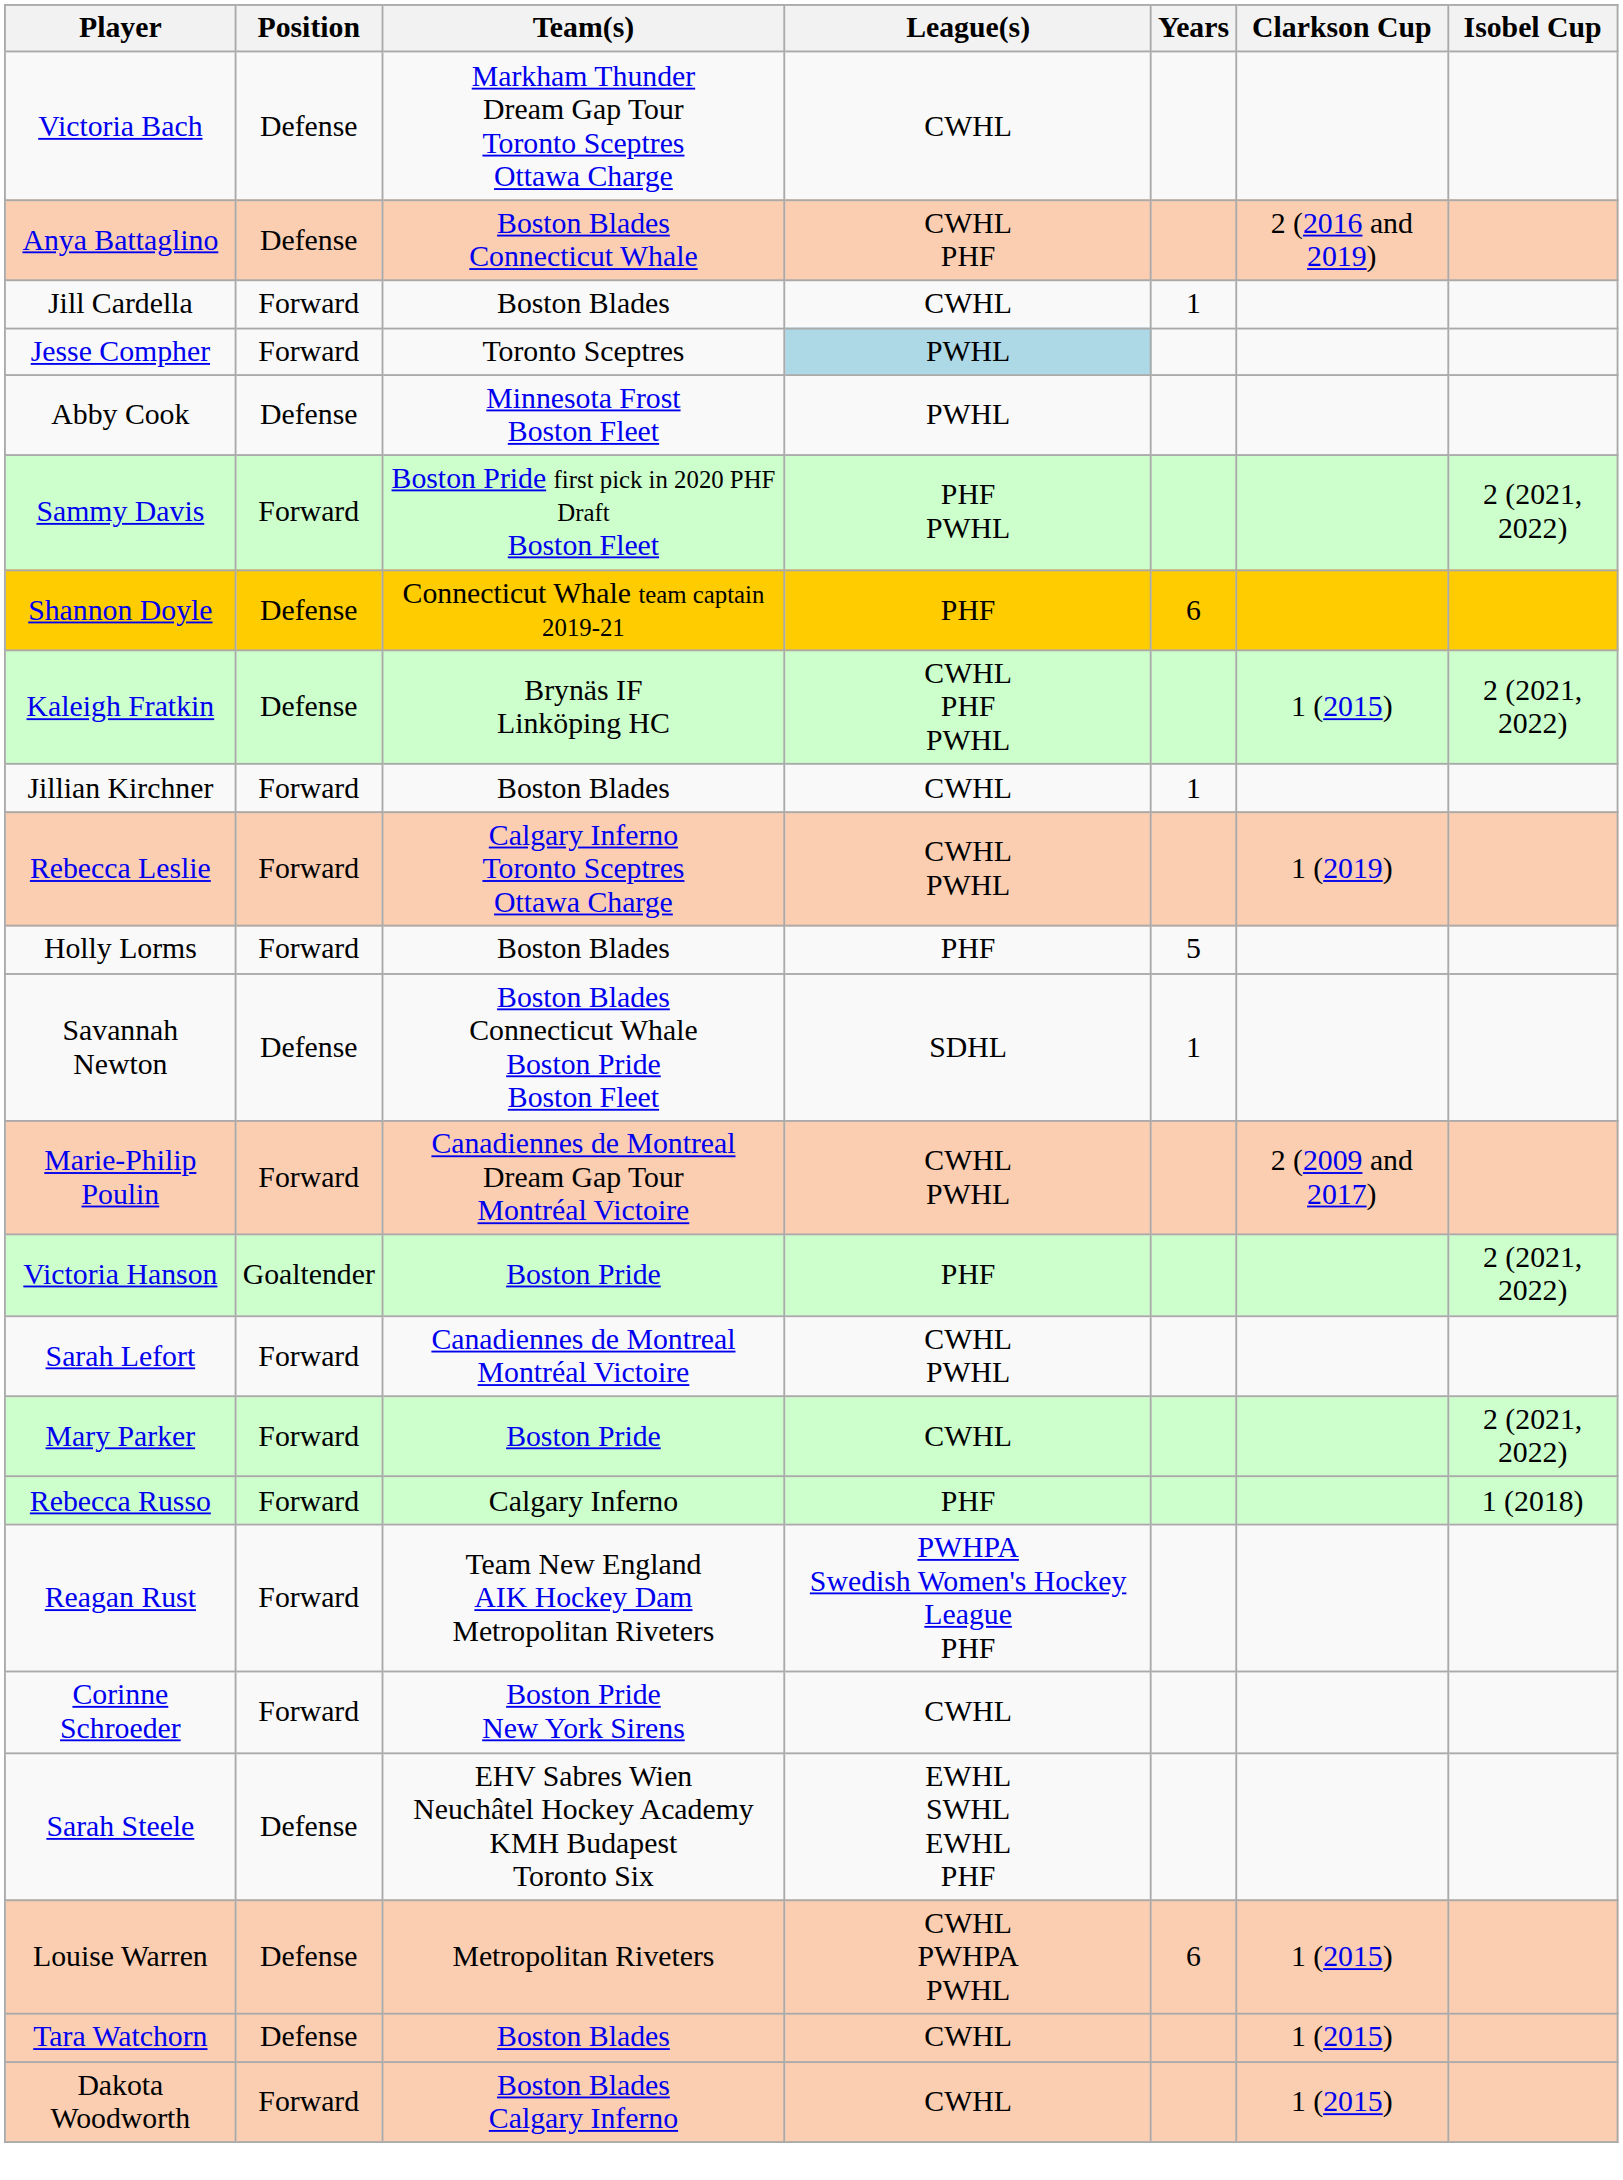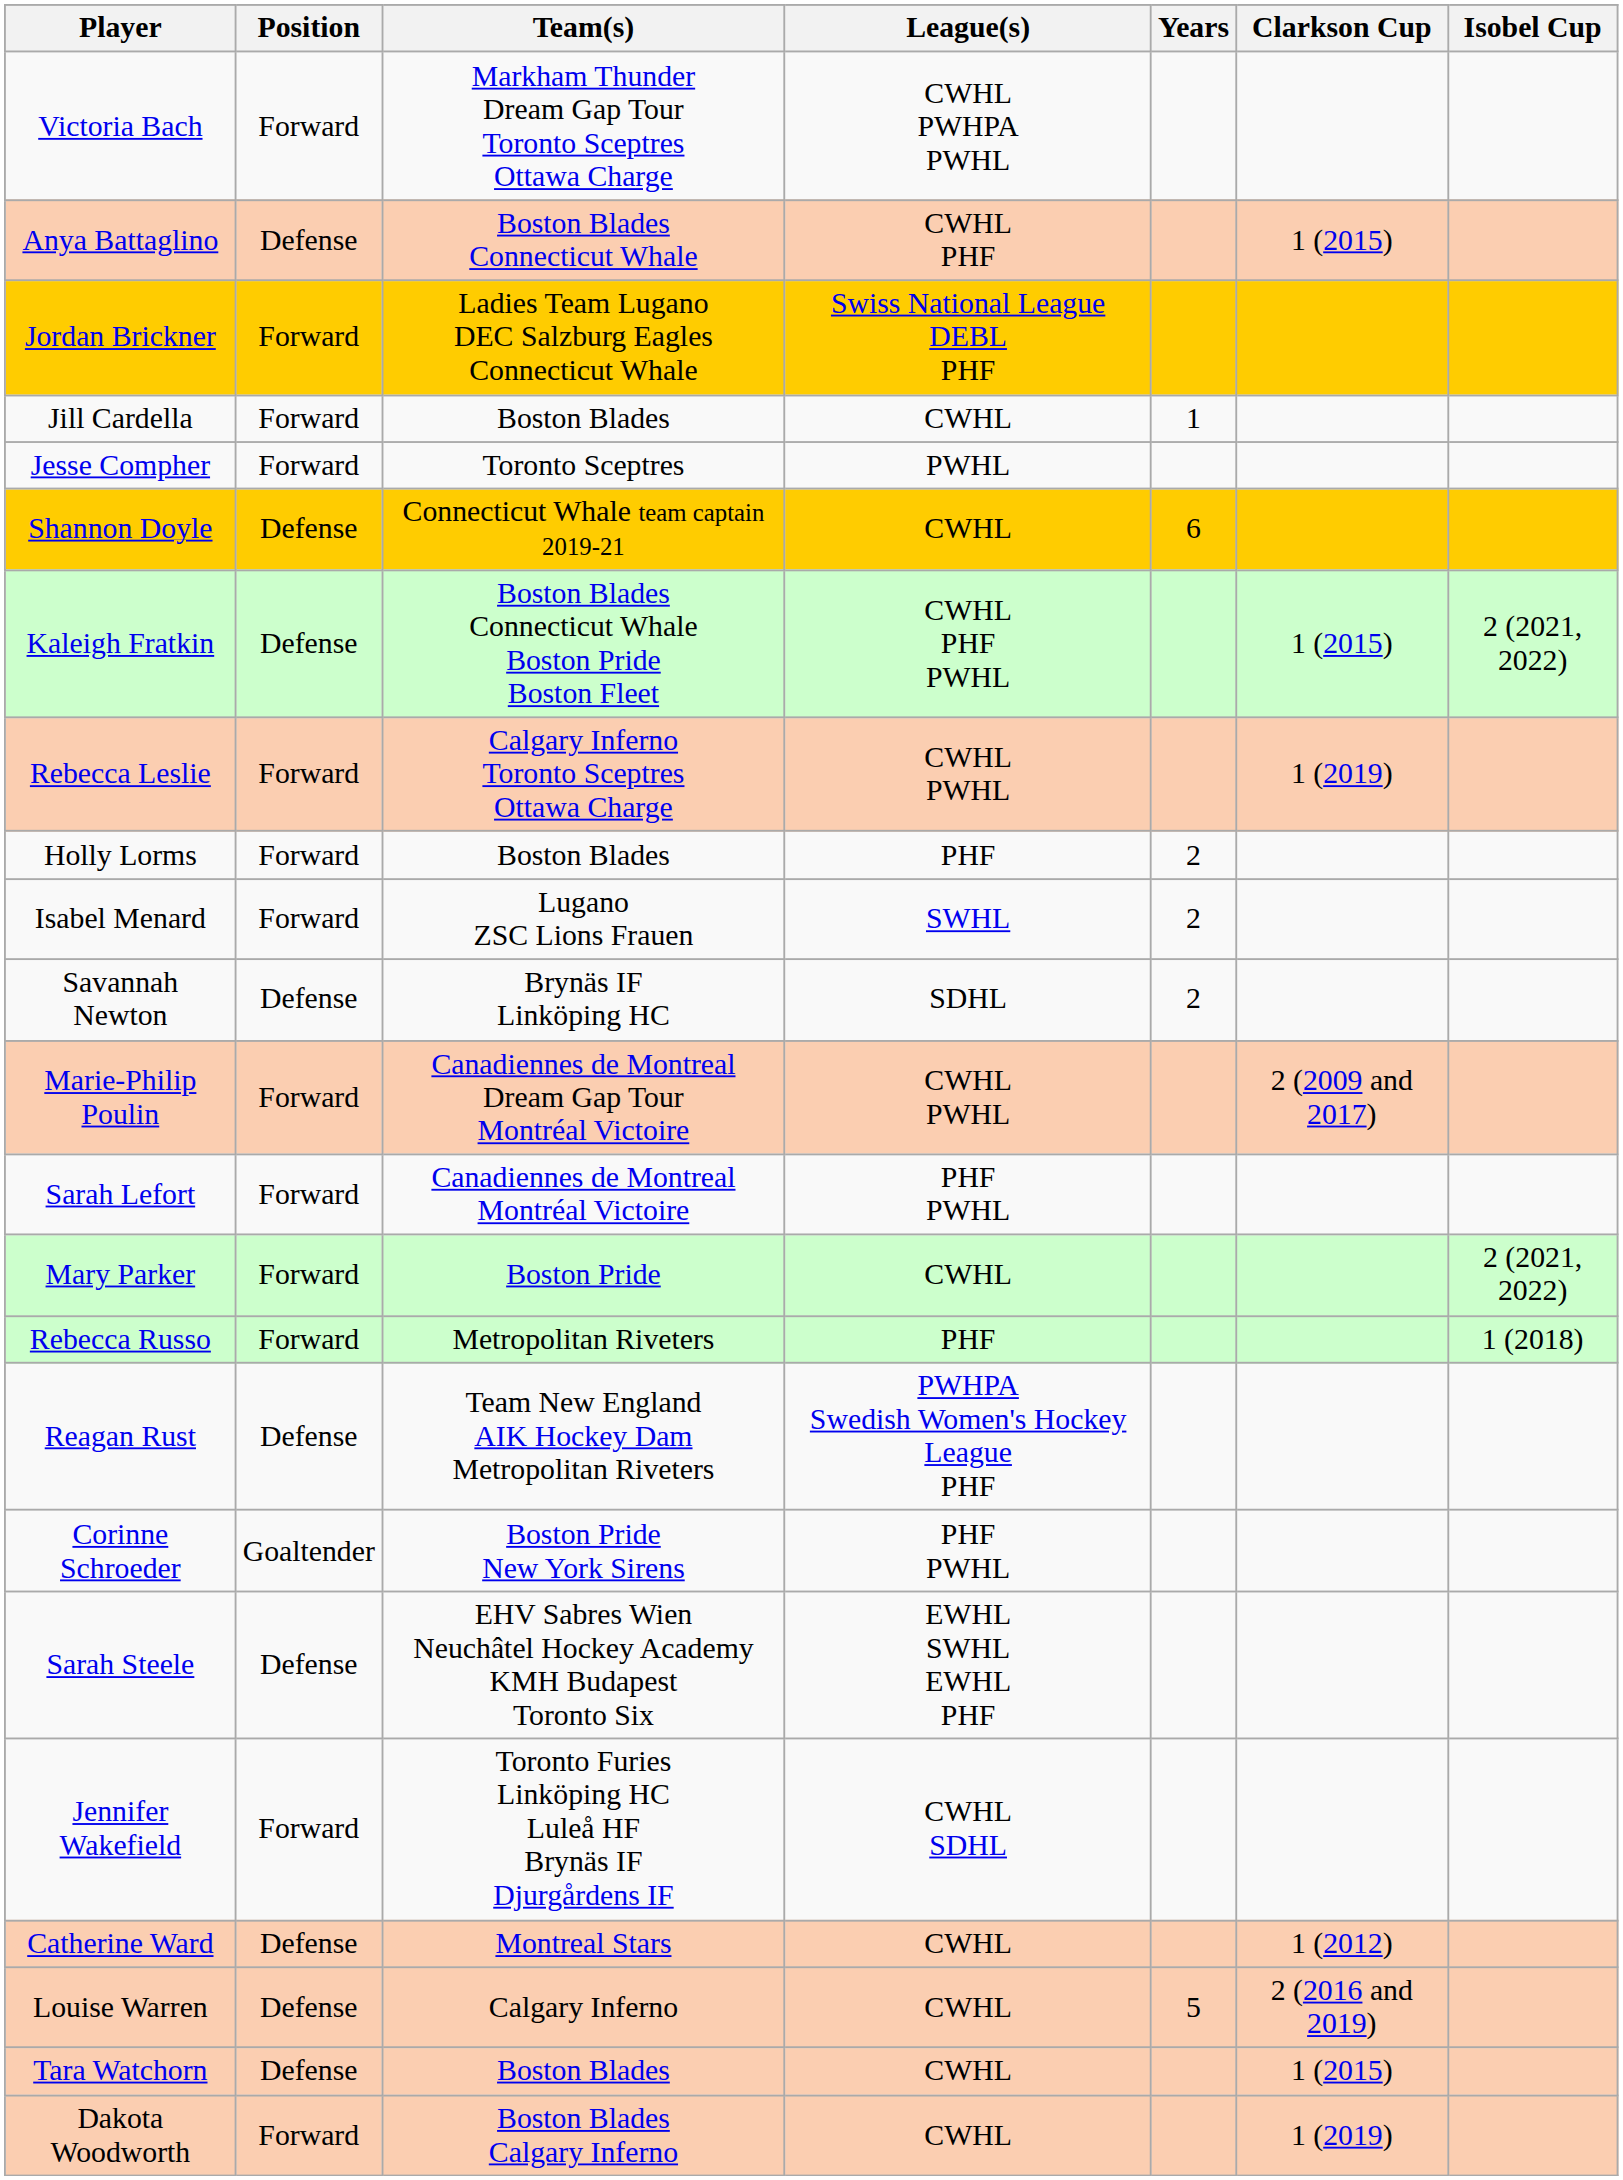Victoria Bach | Position: Defense -> Forward
Victoria Bach | League(s): CWHL -> CWHL PWHPA PWHL
Anya Battaglino | Clarkson Cup: 2 (2016 and 2019) -> 1 (2015)
+ row: Jordan Brickner | Forward | Ladies Team Lugano DEC Salzburg Eagles Connecticut Whale | Swiss National League DEBL PHF
Jesse Compher | League(s): lightblue background -> no background
- row: Abby Cook | Defense | Minnesota Frost Boston Fleet | PWHL
- row: Sammy Davis | Forward | Boston Pride first pick in 2020 PHF Draft Boston Fleet | PHF PWHL | 2 (2021, 2022)
Shannon Doyle | League(s): PHF -> CWHL
Kaleigh Fratkin | Team(s): Brynäs IF Linköping HC -> Boston Blades Connecticut Whale Boston Pride Boston Fleet
- row: Jillian Kirchner | Forward | Boston Blades | CWHL | 1
Holly Lorms | Years: 5 -> 2
+ row: Isabel Menard | Forward | Lugano ZSC Lions Frauen | SWHL | 2
Savannah Newton | Team(s): Boston Blades Connecticut Whale Boston Pride Boston Fleet -> Brynäs IF Linköping HC
Savannah Newton | Years: 1 -> 2
- row: Victoria Hanson | Goaltender | Boston Pride | PHF | 2 (2021, 2022)
Sarah Lefort | League(s): CWHL PWHL -> PHF PWHL
Rebecca Russo | Team(s): Calgary Inferno -> Metropolitan Riveters
Reagan Rust | Position: Forward -> Defense
Corinne Schroeder | Position: Forward -> Goaltender
Corinne Schroeder | League(s): CWHL -> PHF PWHL
+ row: Jennifer Wakefield | Forward | Toronto Furies Linköping HC Luleå HF Brynäs IF Djurgårdens IF | CWHL SDHL
+ row: Catherine Ward | Defense | Montreal Stars | CWHL | 1 (2012)
Louise Warren | Team(s): Metropolitan Riveters -> Calgary Inferno
Louise Warren | League(s): CWHL PWHPA PWHL -> CWHL
Louise Warren | Years: 6 -> 5
Louise Warren | Clarkson Cup: 1 (2015) -> 2 (2016 and 2019)
Dakota Woodworth | Clarkson Cup: 1 (2015) -> 1 (2019)
